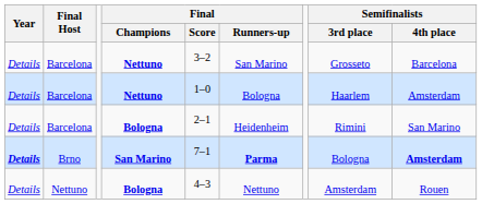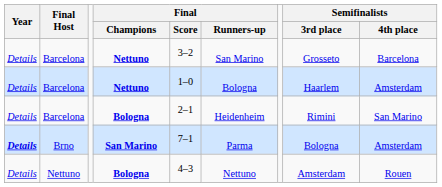Brno | Final / Runners-up: bold -> normal
Brno | Semifinalists / 4th place: bold -> normal
